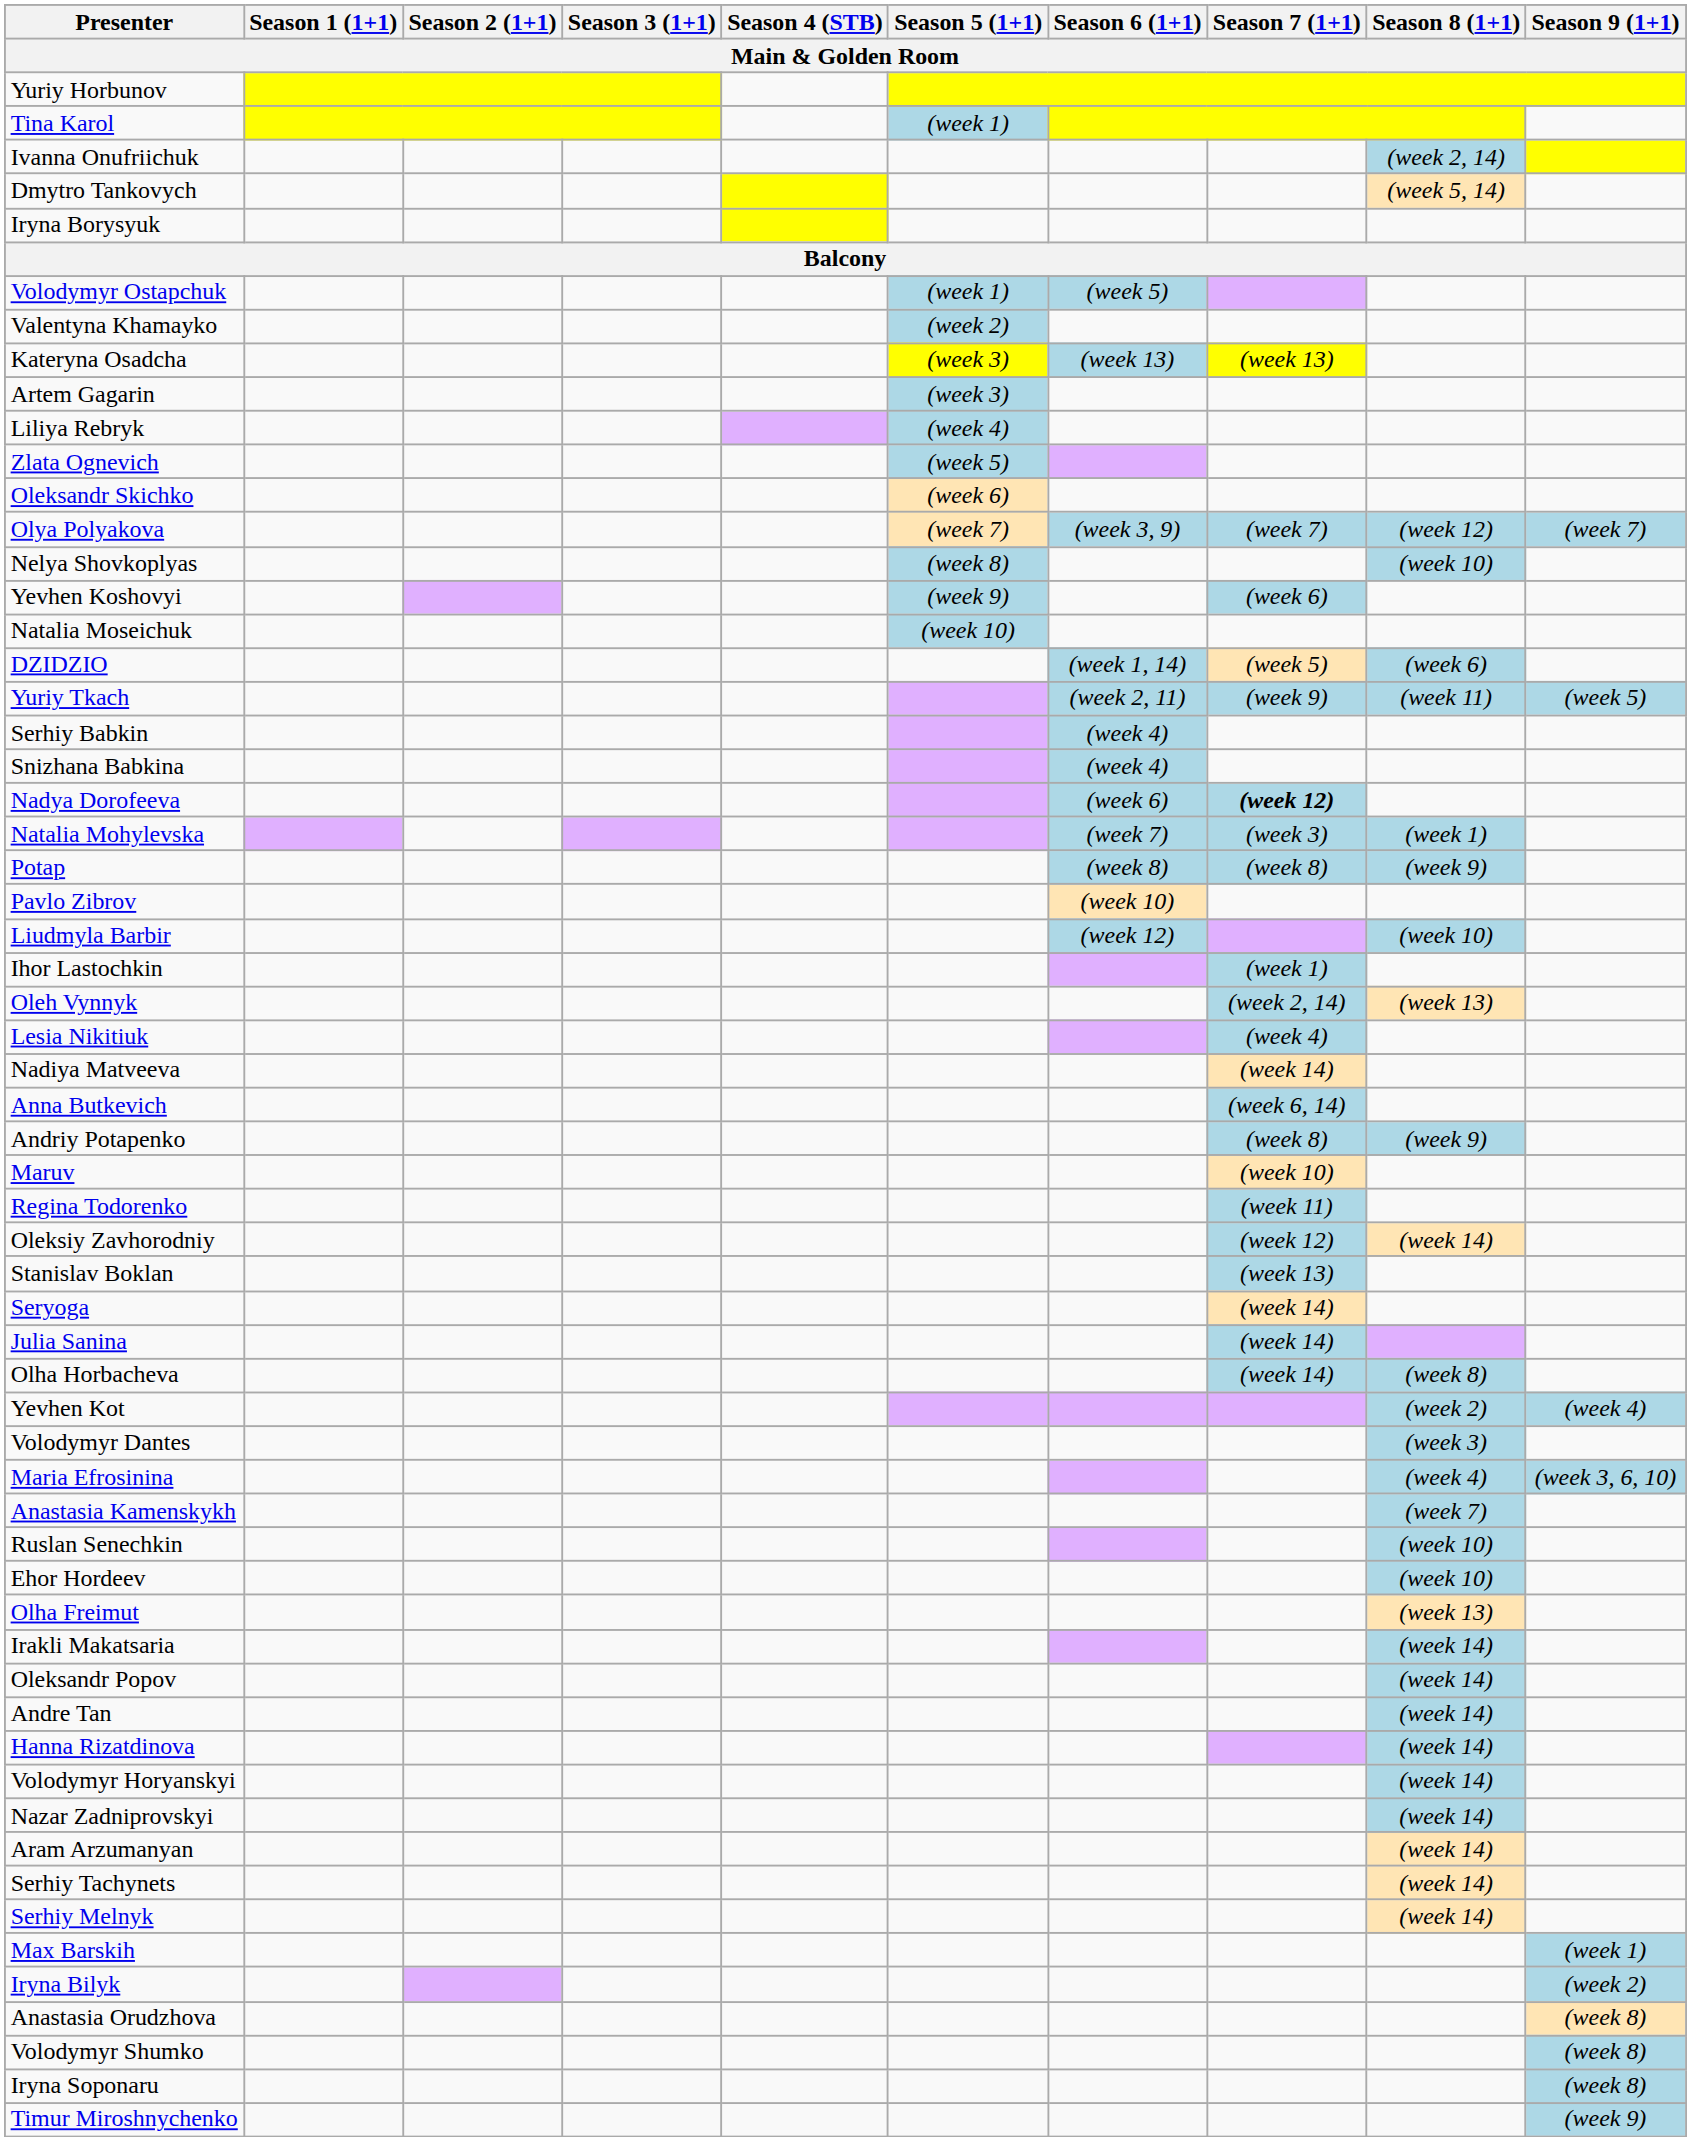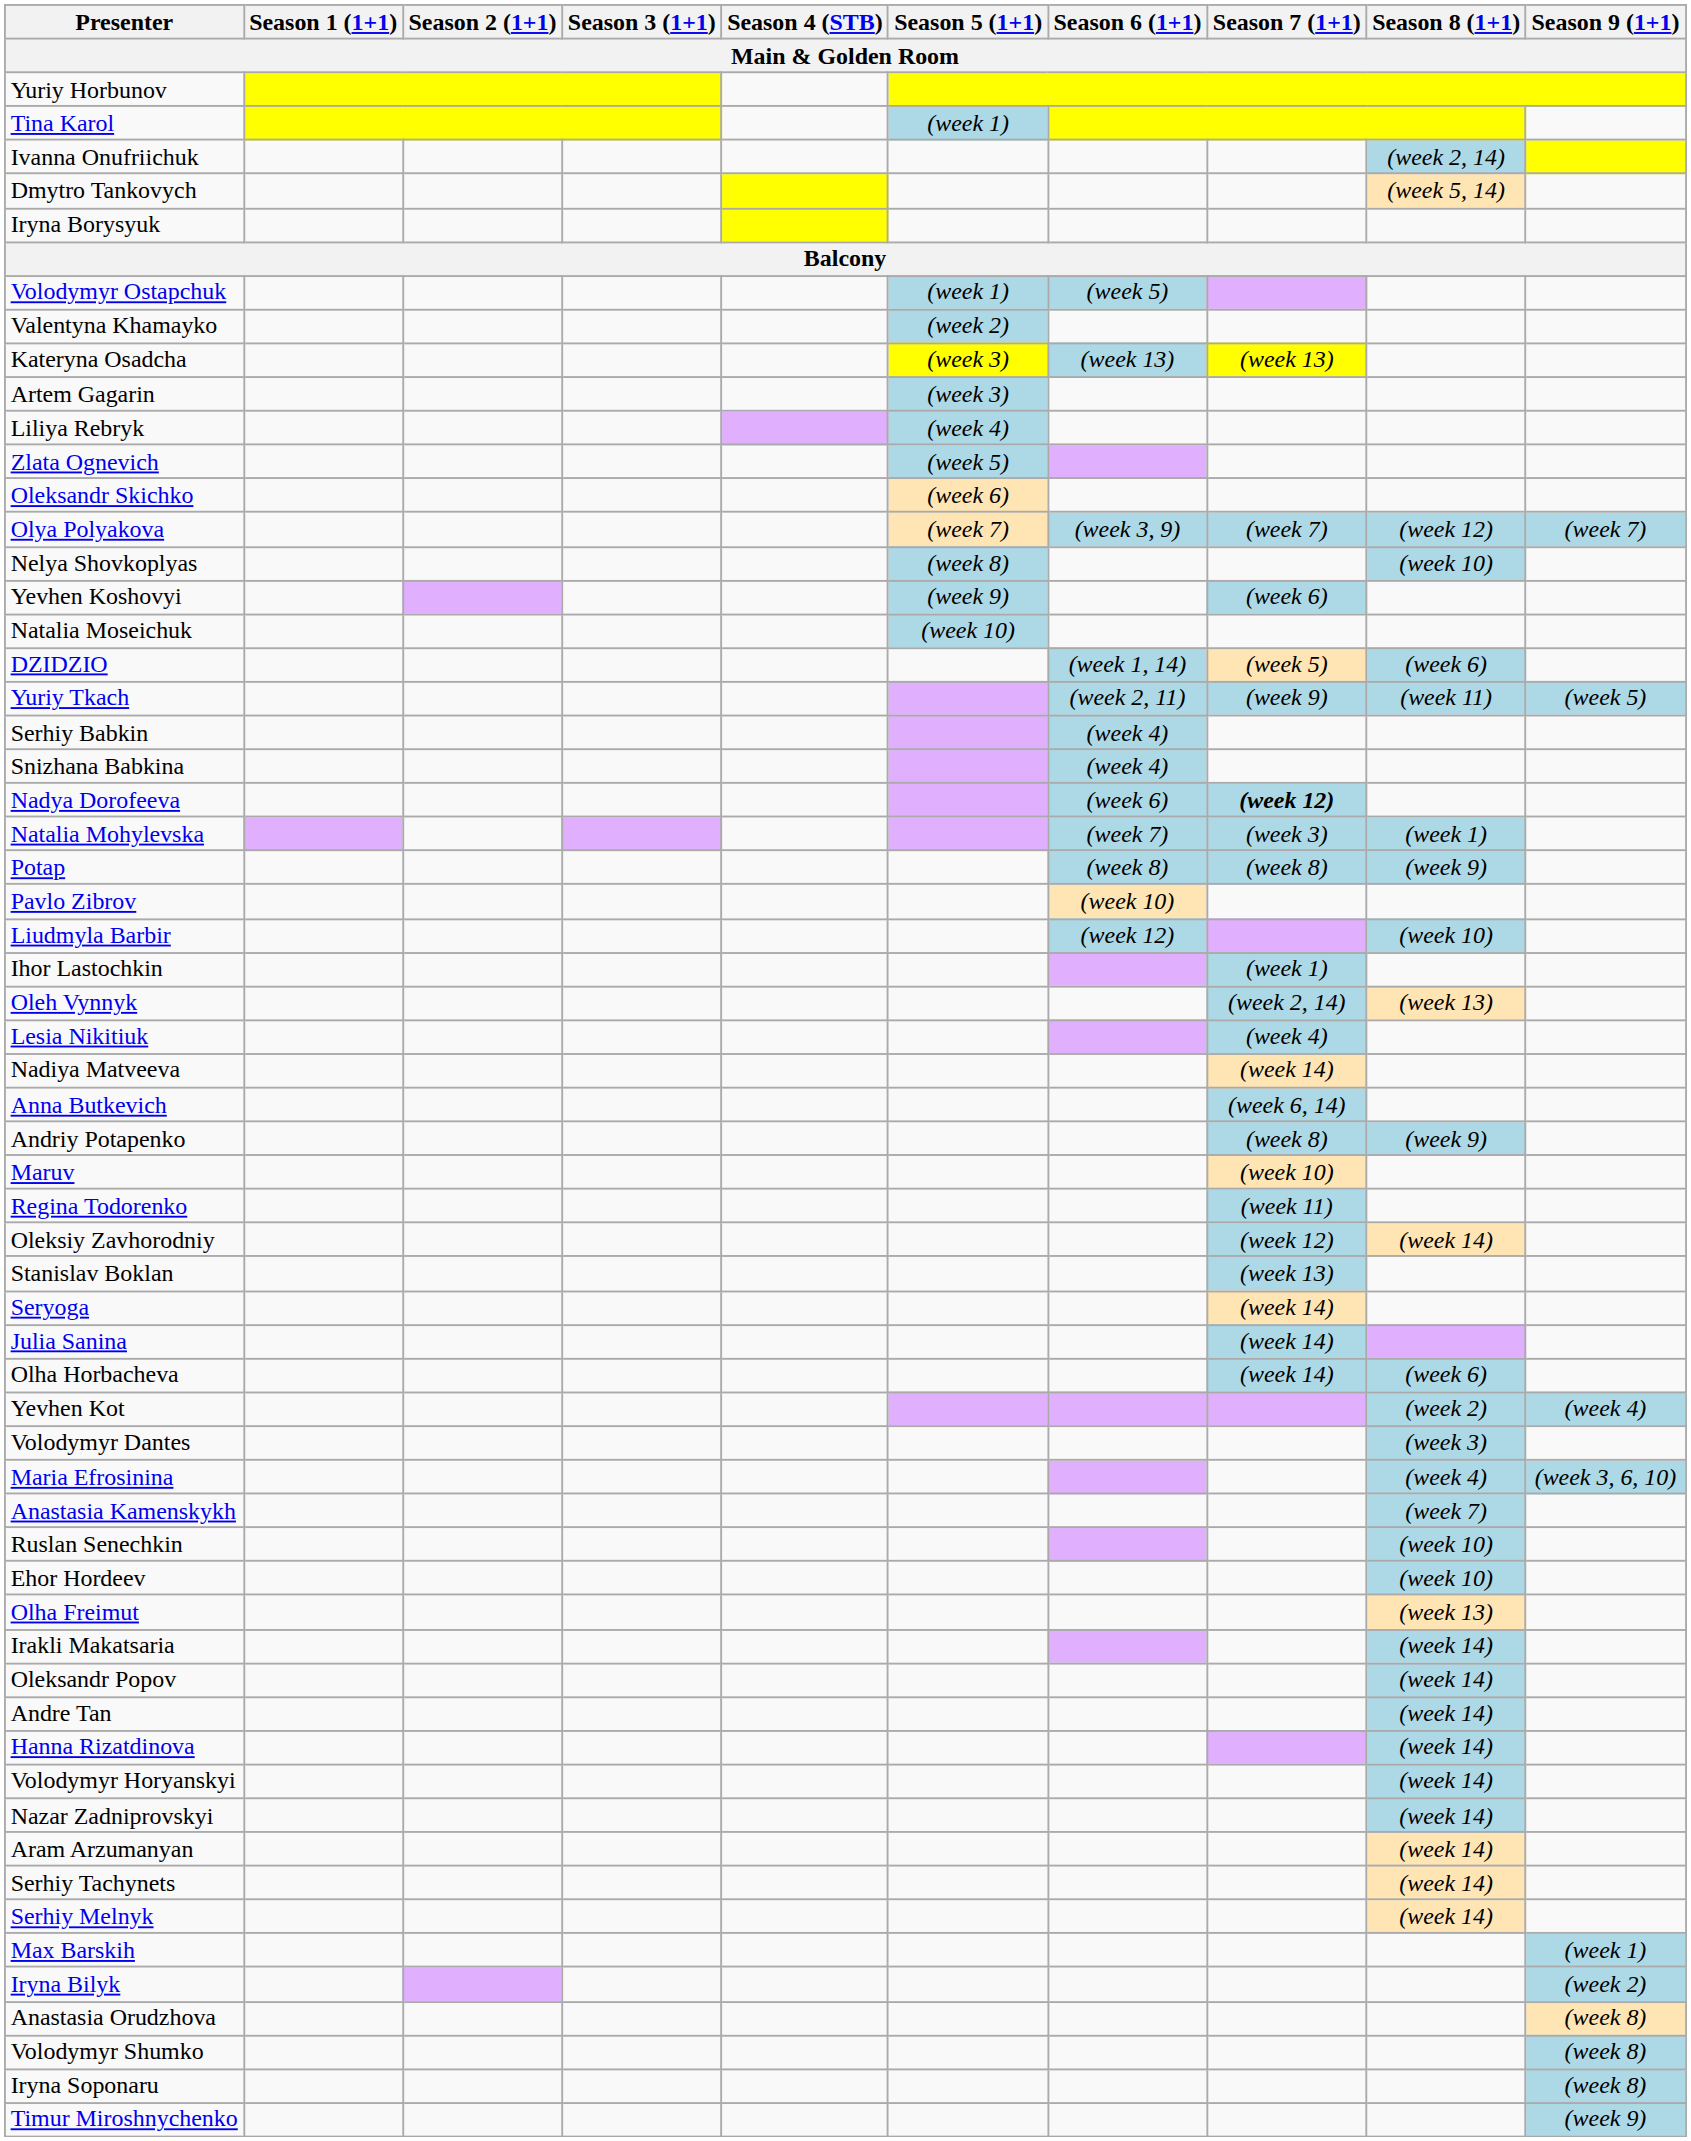Olha Horbacheva | Season 8 (1+1): (week 8) -> (week 6)
